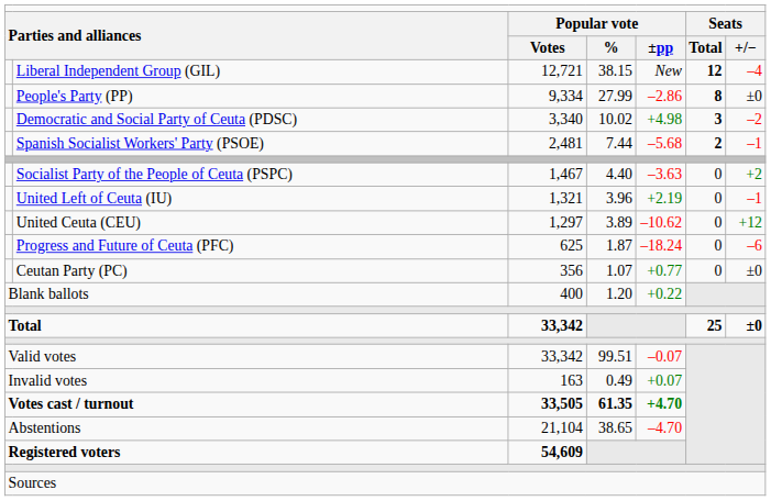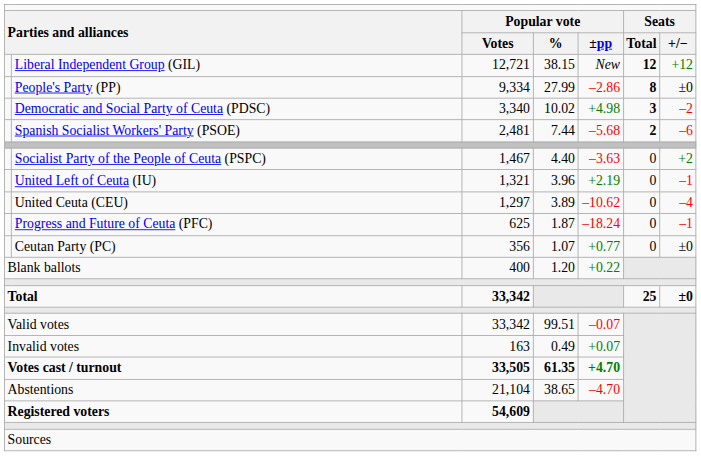Liberal Independent Group (GIL) | column 7: –4 -> +12
Spanish Socialist Workers' Party (PSOE) | column 7: –1 -> –6
United Ceuta (CEU) | column 7: +12 -> –4
Progress and Future of Ceuta (PFC) | column 7: –6 -> –1
